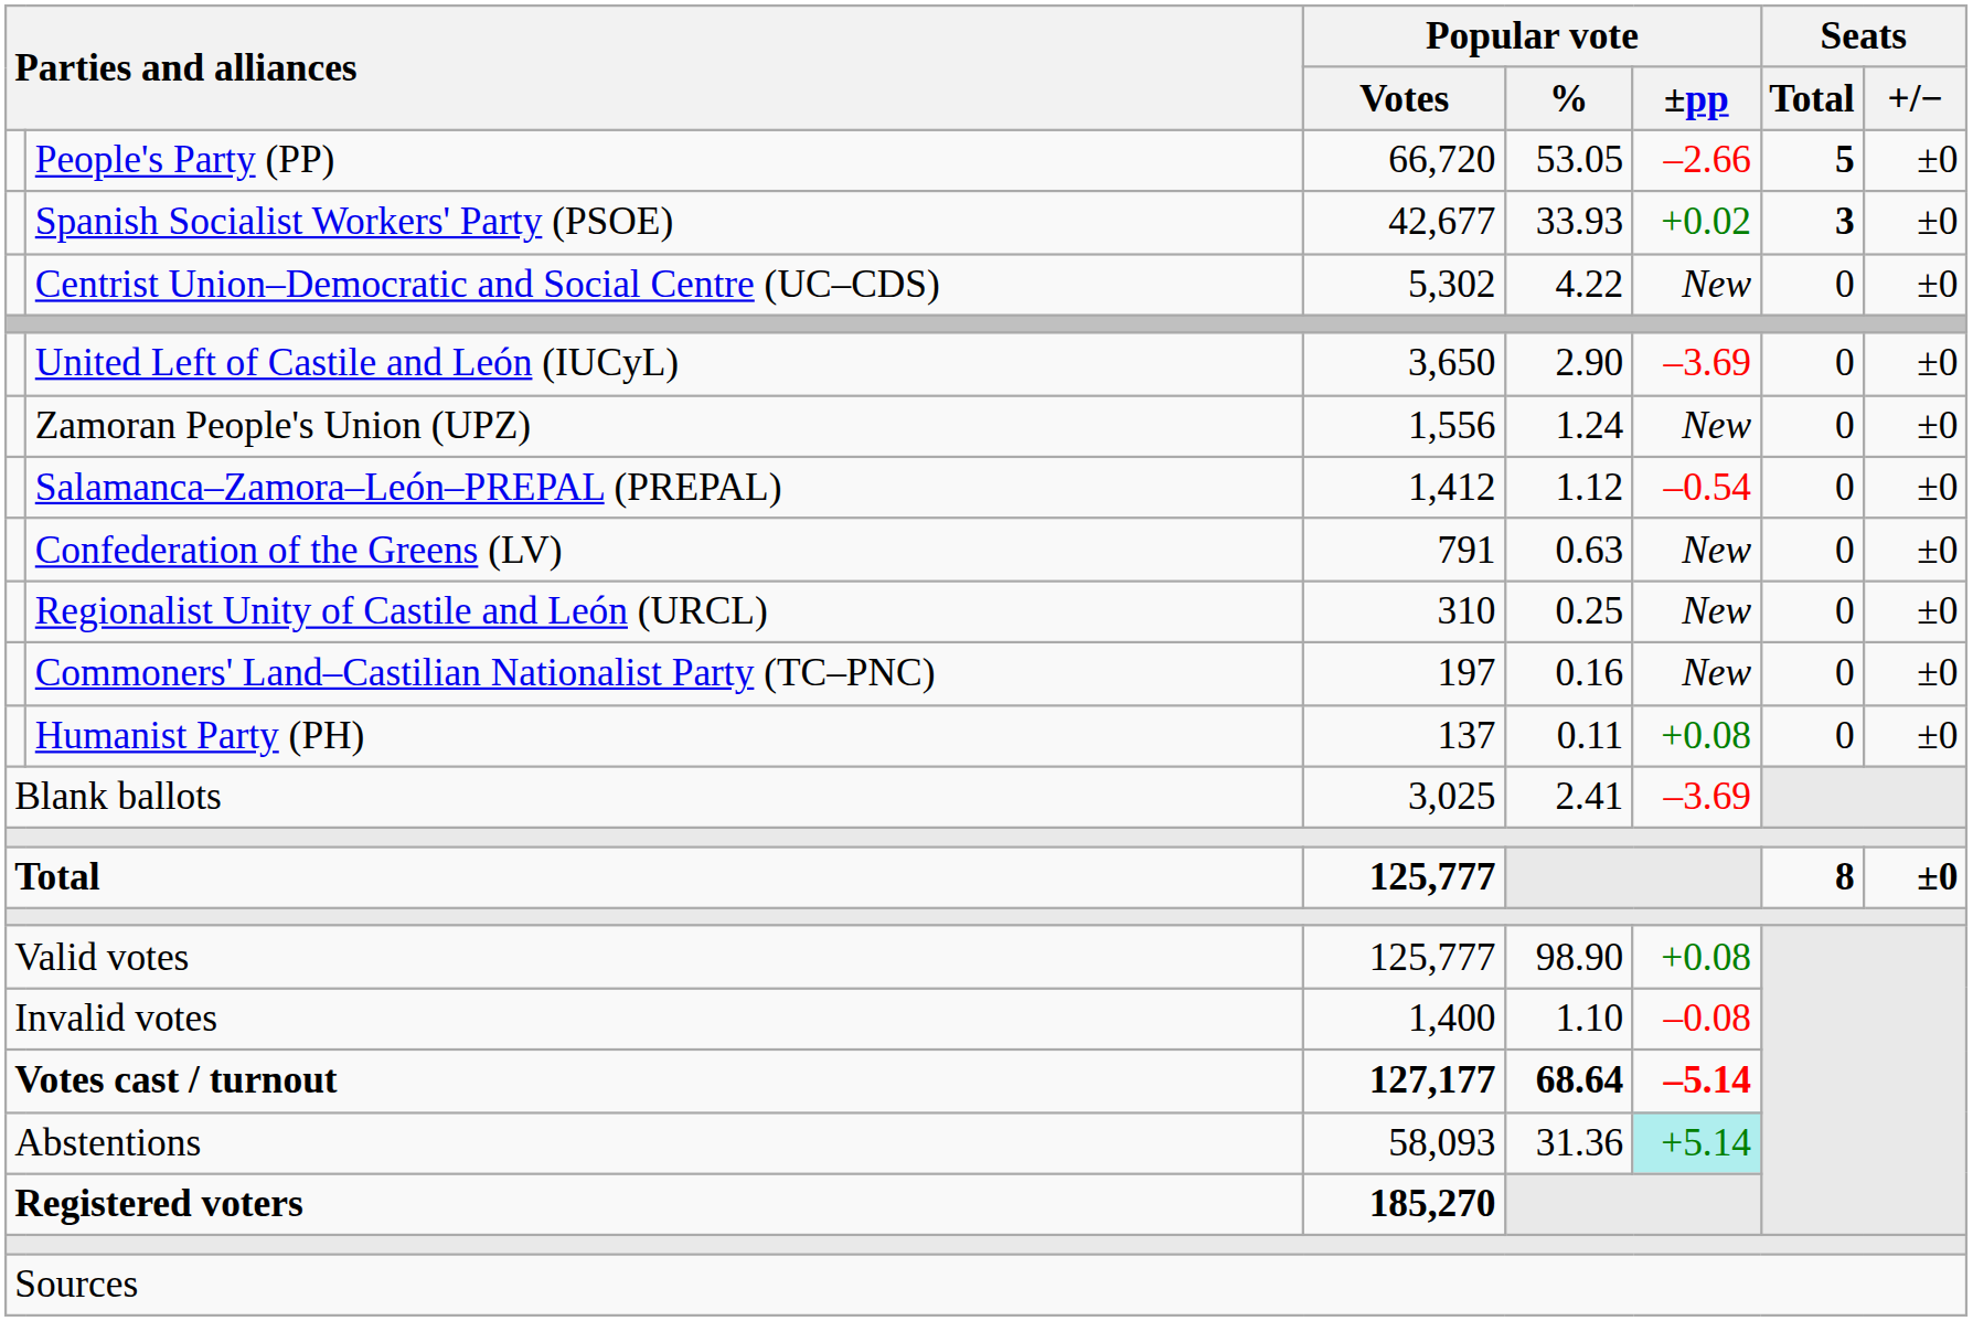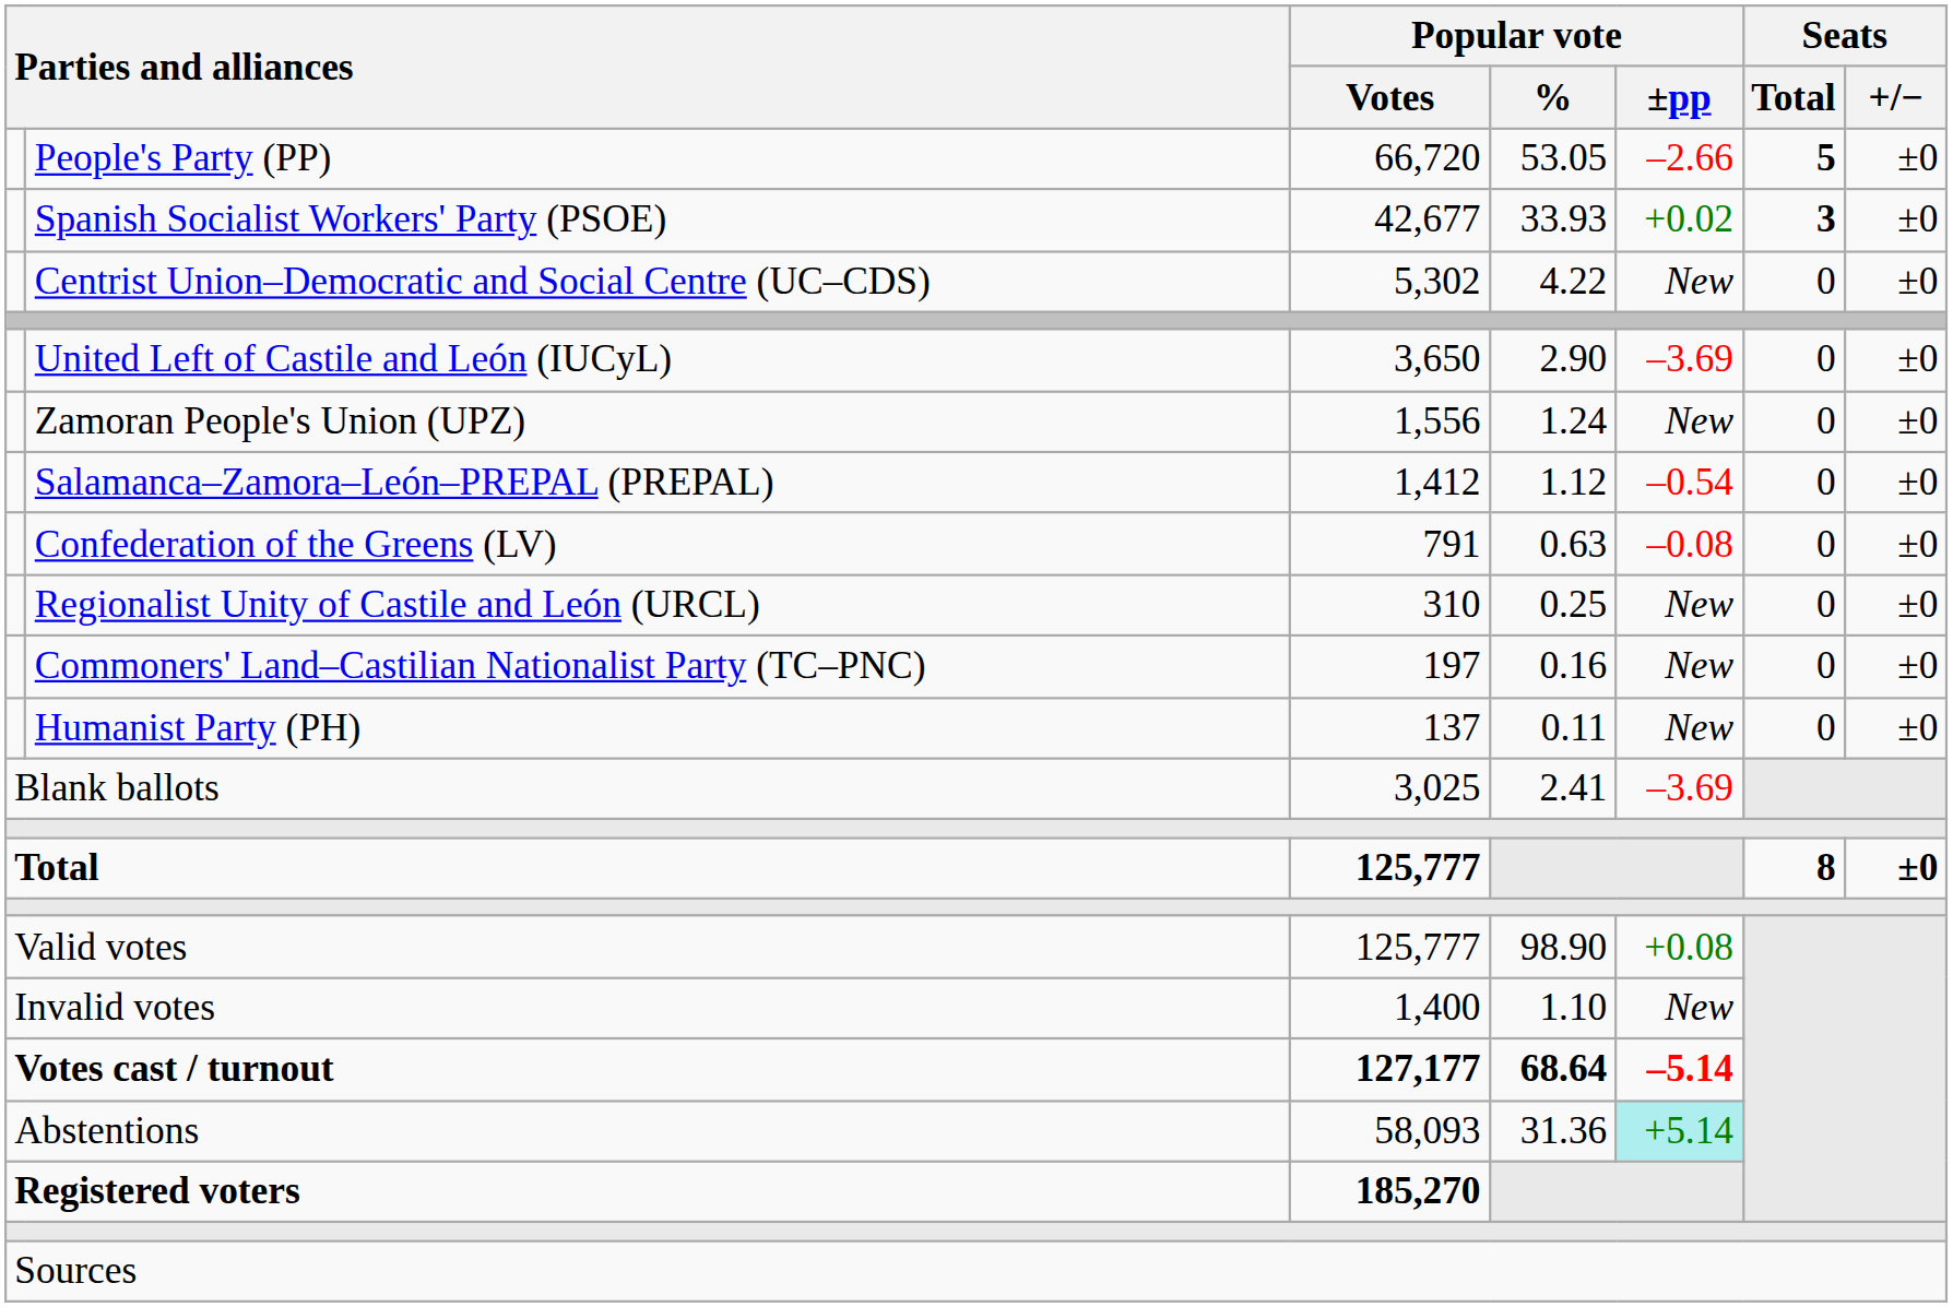Confederation of the Greens (LV) | Popular vote / ±pp: New -> –0.08
Humanist Party (PH) | Popular vote / ±pp: +0.08 -> New
Invalid votes | Popular vote / ±pp: –0.08 -> New
